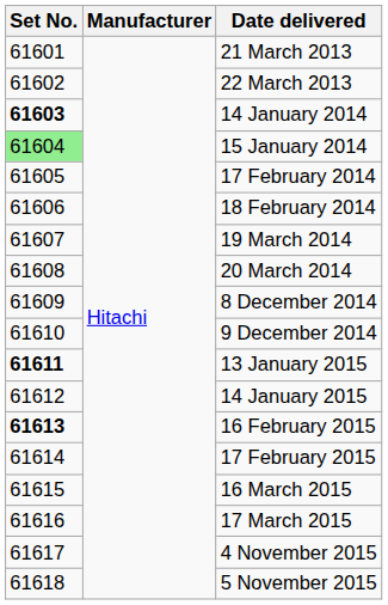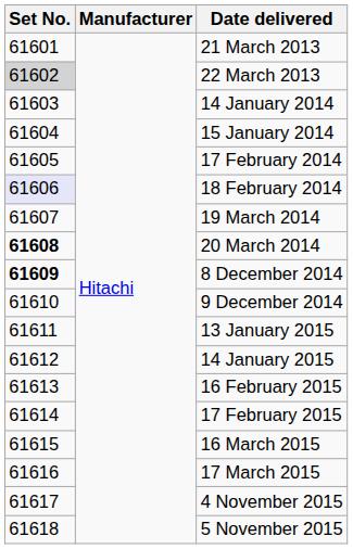22 March 2013 | Set No.: no background -> lightgrey background
14 January 2014 | Set No.: bold -> normal
15 January 2014 | Set No.: lightgreen background -> no background
18 February 2014 | Set No.: no background -> lavender background
20 March 2014 | Set No.: normal -> bold
8 December 2014 | Set No.: normal -> bold
13 January 2015 | Set No.: bold -> normal
16 February 2015 | Set No.: bold -> normal
